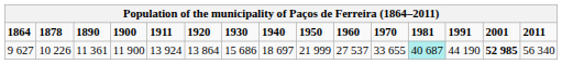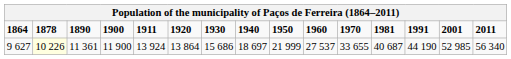9 627 | 1878: no background -> lightyellow background
9 627 | 1981: paleturquoise background -> no background
9 627 | 2001: bold -> normal
